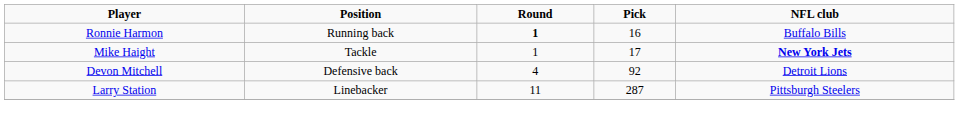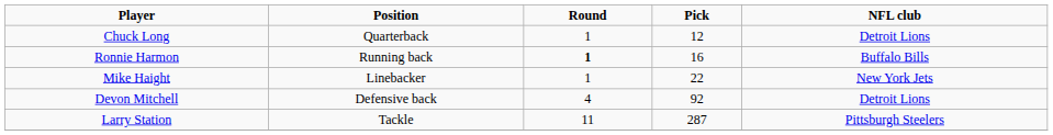+ row: Chuck Long | Quarterback | 1 | 12 | Detroit Lions
Mike Haight | Position: Tackle -> Linebacker
Mike Haight | Pick: 17 -> 22
Mike Haight | NFL club: bold -> normal
Larry Station | Position: Linebacker -> Tackle
